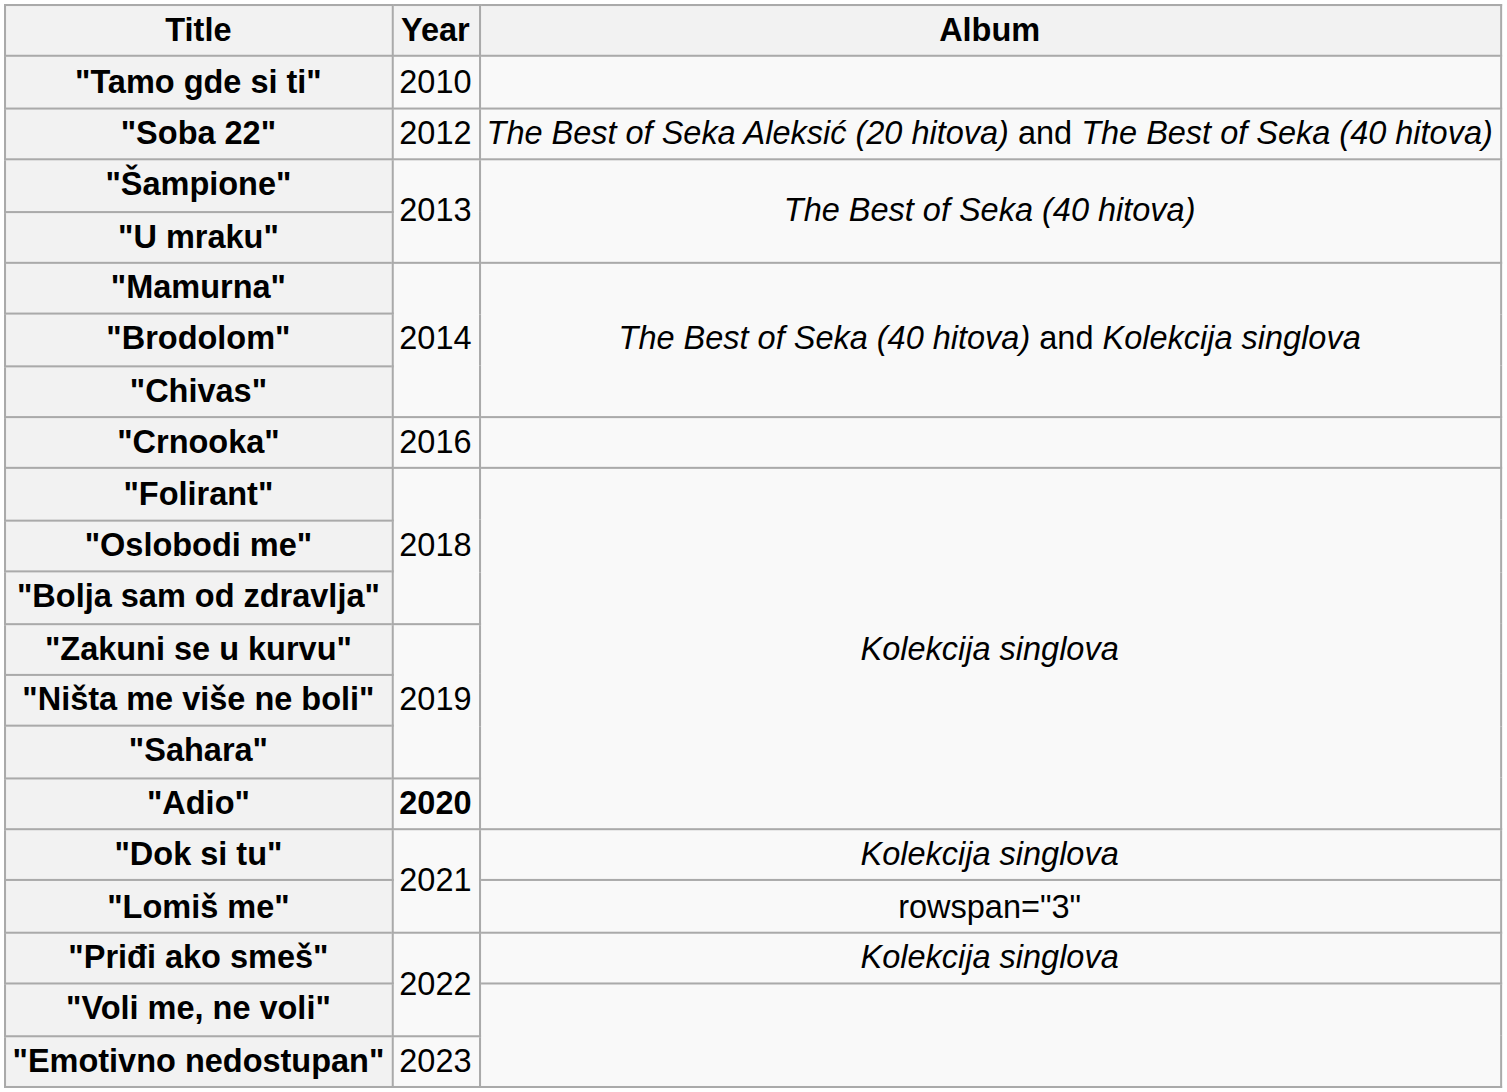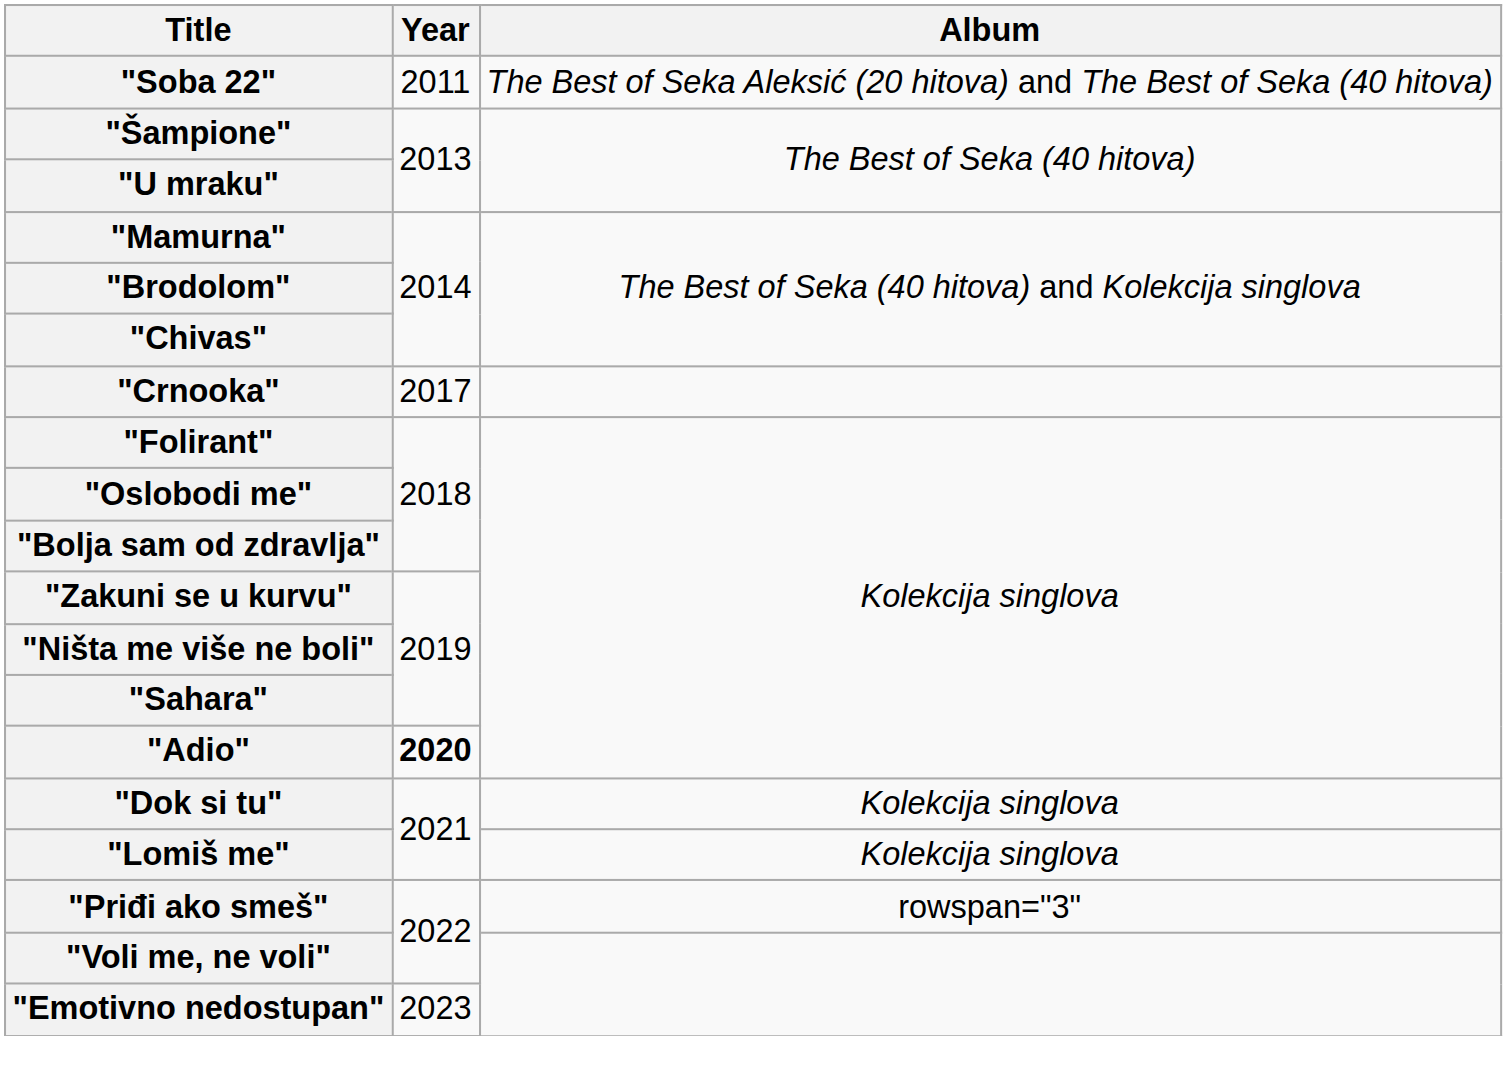- row: "Tamo gde si ti" | 2010
"Soba 22" | Year: 2012 -> 2011
"Crnooka" | Year: 2016 -> 2017
"Lomiš me" | Album: rowspan="3" -> Kolekcija singlova
"Priđi ako smeš" | Album: Kolekcija singlova -> rowspan="3"
